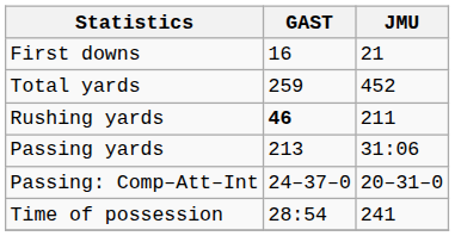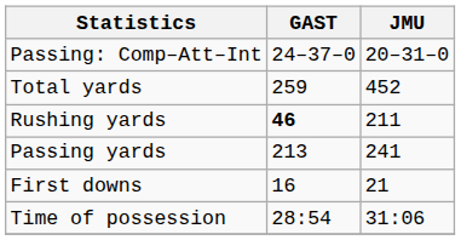rows swapped: First downs <-> Passing: Comp–Att–Int
Passing yards | JMU: 31:06 -> 241
Time of possession | JMU: 241 -> 31:06
